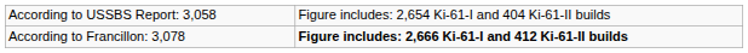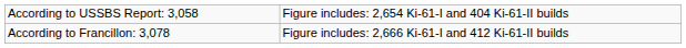According to Francillon: 3,078 | column 2: bold -> normal
